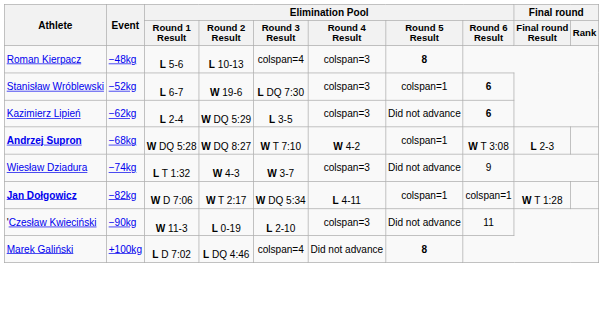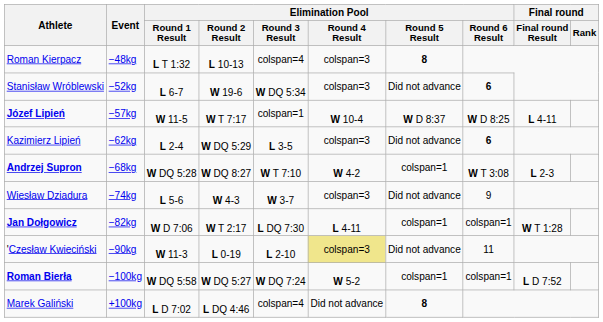Roman Kierpacz | Elimination Pool / Round 1 Result: L 5-6 -> L T 1:32
Stanisław Wróblewski | Elimination Pool / Round 3 Result: L DQ 7:30 -> W DQ 5:34
Stanisław Wróblewski | Elimination Pool / Round 5 Result: colspan=1 -> Did not advance
+ row: Józef Lipień | −57kg | W 11-5 | W T 7:17 | colspan=1 | W 10-4 | W D 8:37 | W D 8:25 | L 4-11
Wiesław Dziadura | Elimination Pool / Round 1 Result: L T 1:32 -> L 5-6
Jan Dołgowicz | Elimination Pool / Round 3 Result: W DQ 5:34 -> L DQ 7:30
'Czesław Kwieciński | Elimination Pool / Round 4 Result: no background -> khaki background
+ row: Roman Bierła | −100kg | W DQ 5:58 | W DQ 5:27 | W DQ 7:24 | W 5-2 | colspan=1 | colspan=1 | L D 7:52
